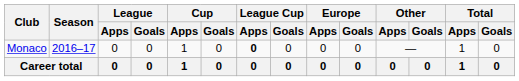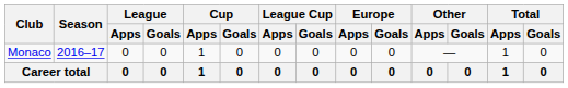Monaco | League Cup / Apps: bold -> normal
